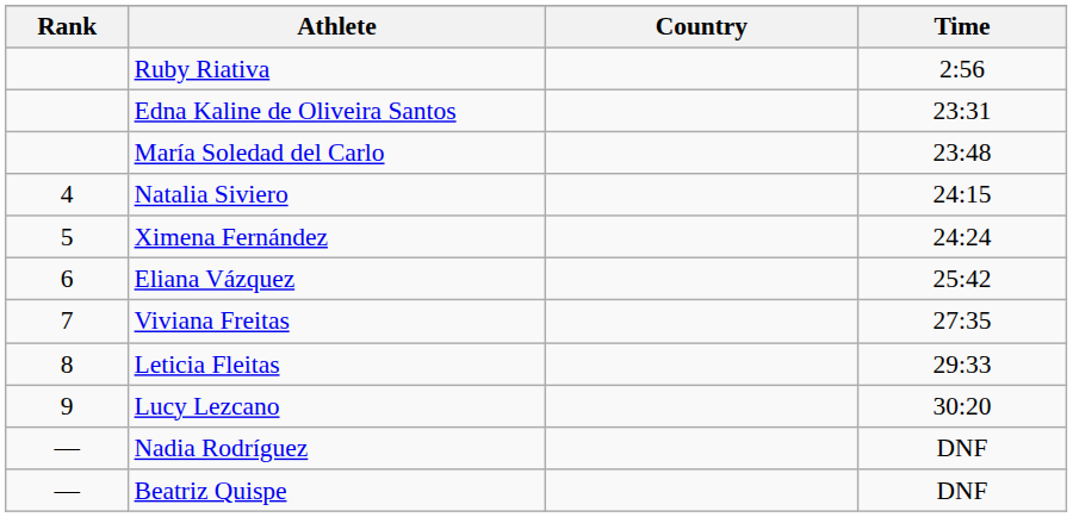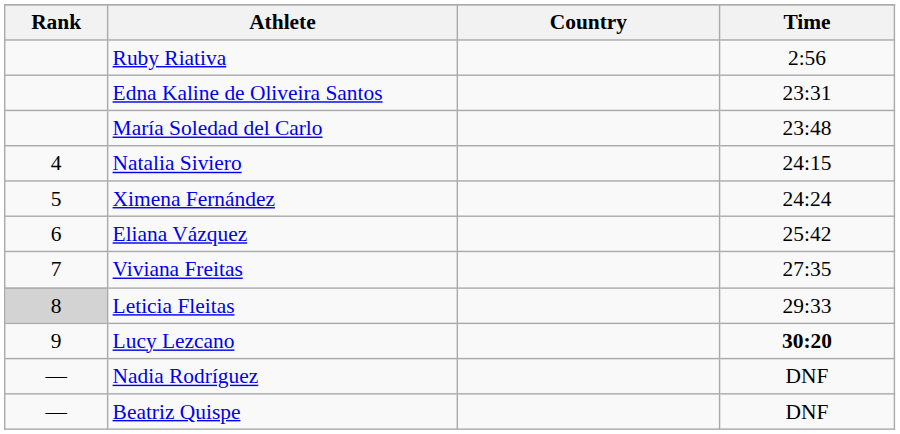Leticia Fleitas | Rank: no background -> lightgrey background
Lucy Lezcano | Time: normal -> bold
